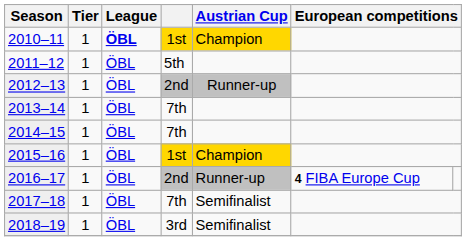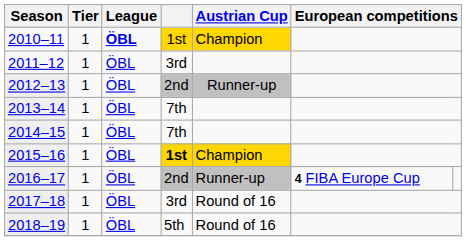2011–12 | column 4: 5th -> 3rd
2015–16 | column 4: normal -> bold
2017–18 | column 4: 7th -> 3rd
2017–18 | Austrian Cup: Semifinalist -> Round of 16
2018–19 | column 4: 3rd -> 5th
2018–19 | Austrian Cup: Semifinalist -> Round of 16
